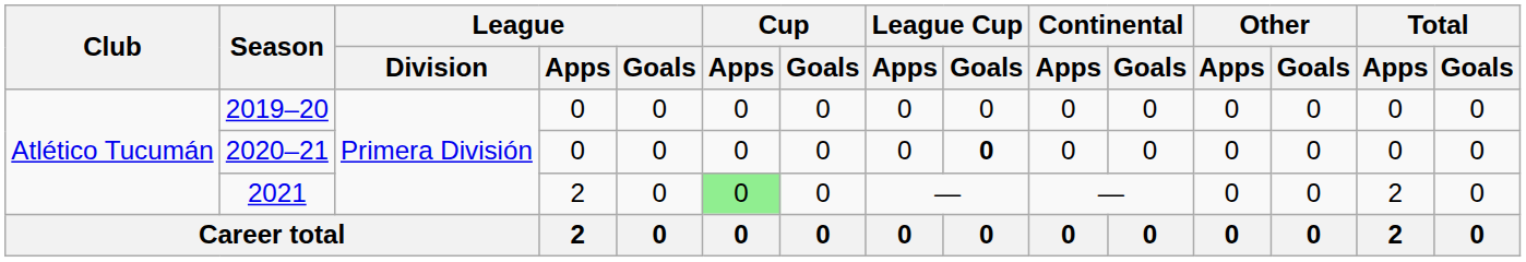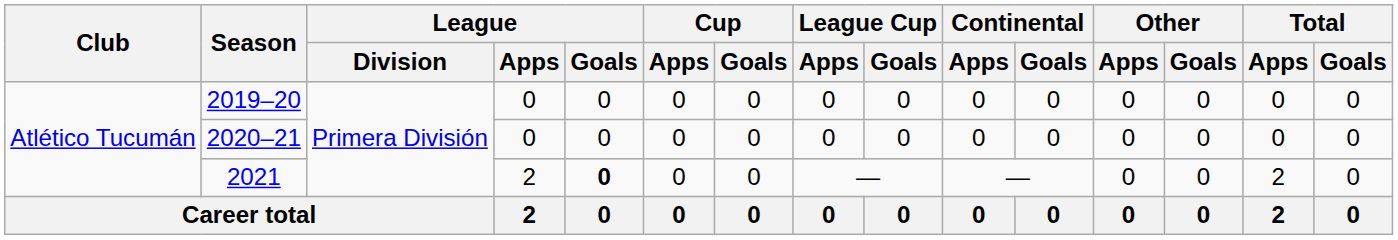2020–21 | League Cup / Goals: bold -> normal
2021 | League / Goals: normal -> bold
2021 | Cup / Apps: lightgreen background -> no background
